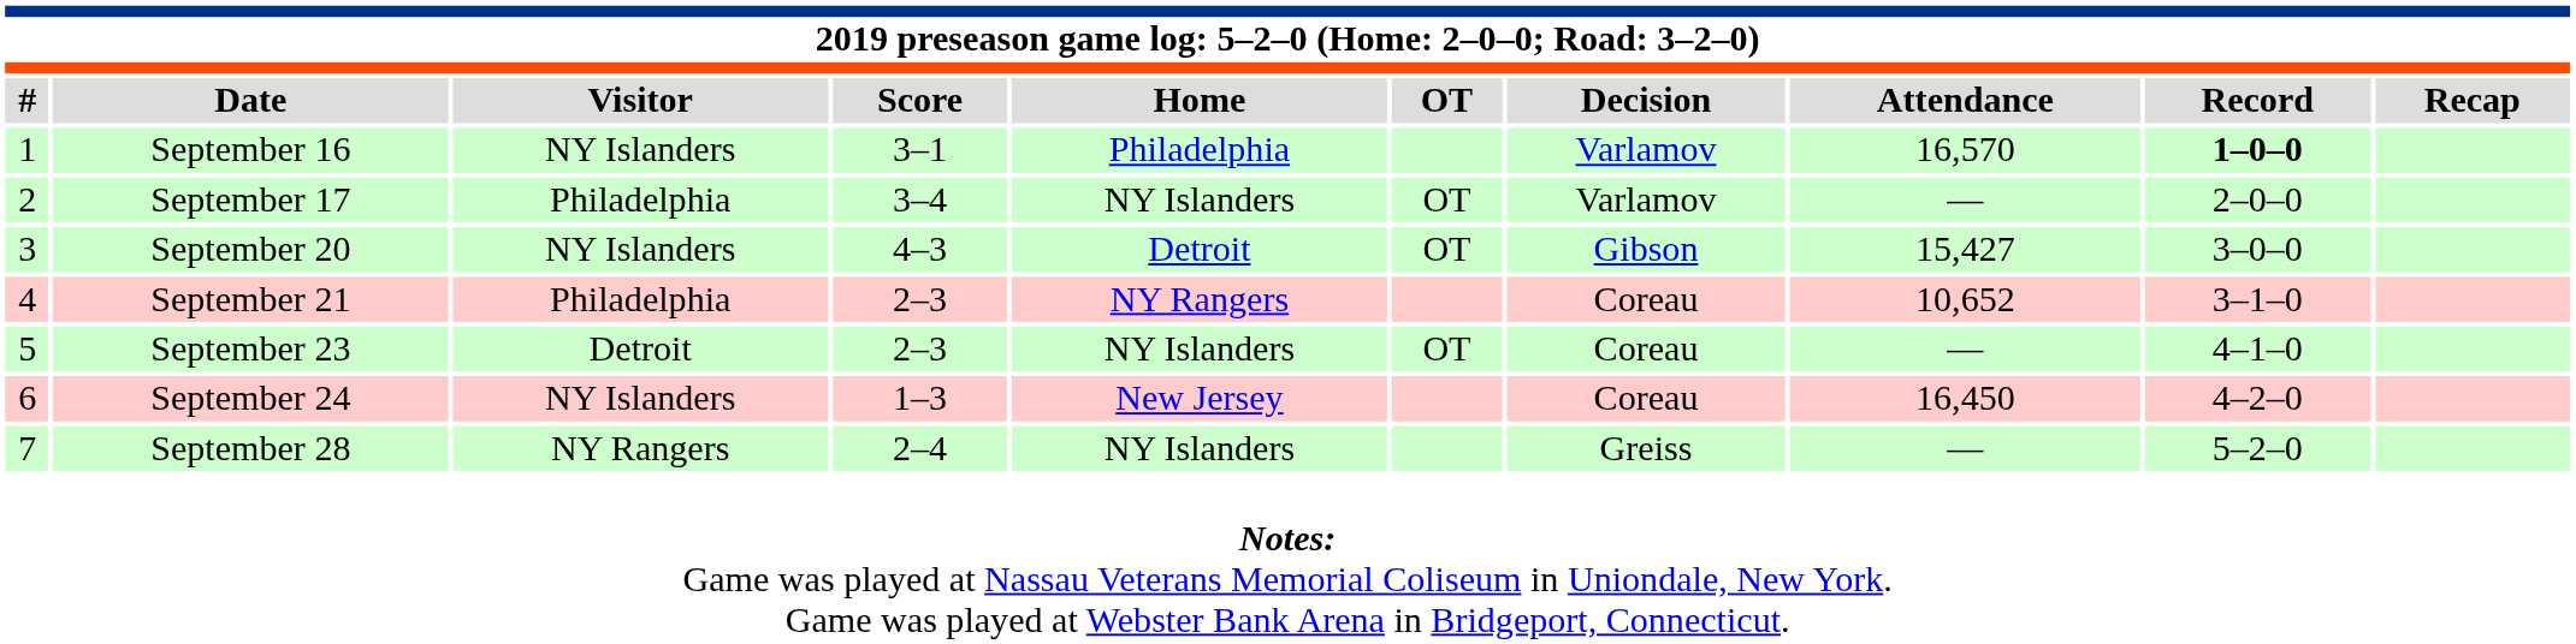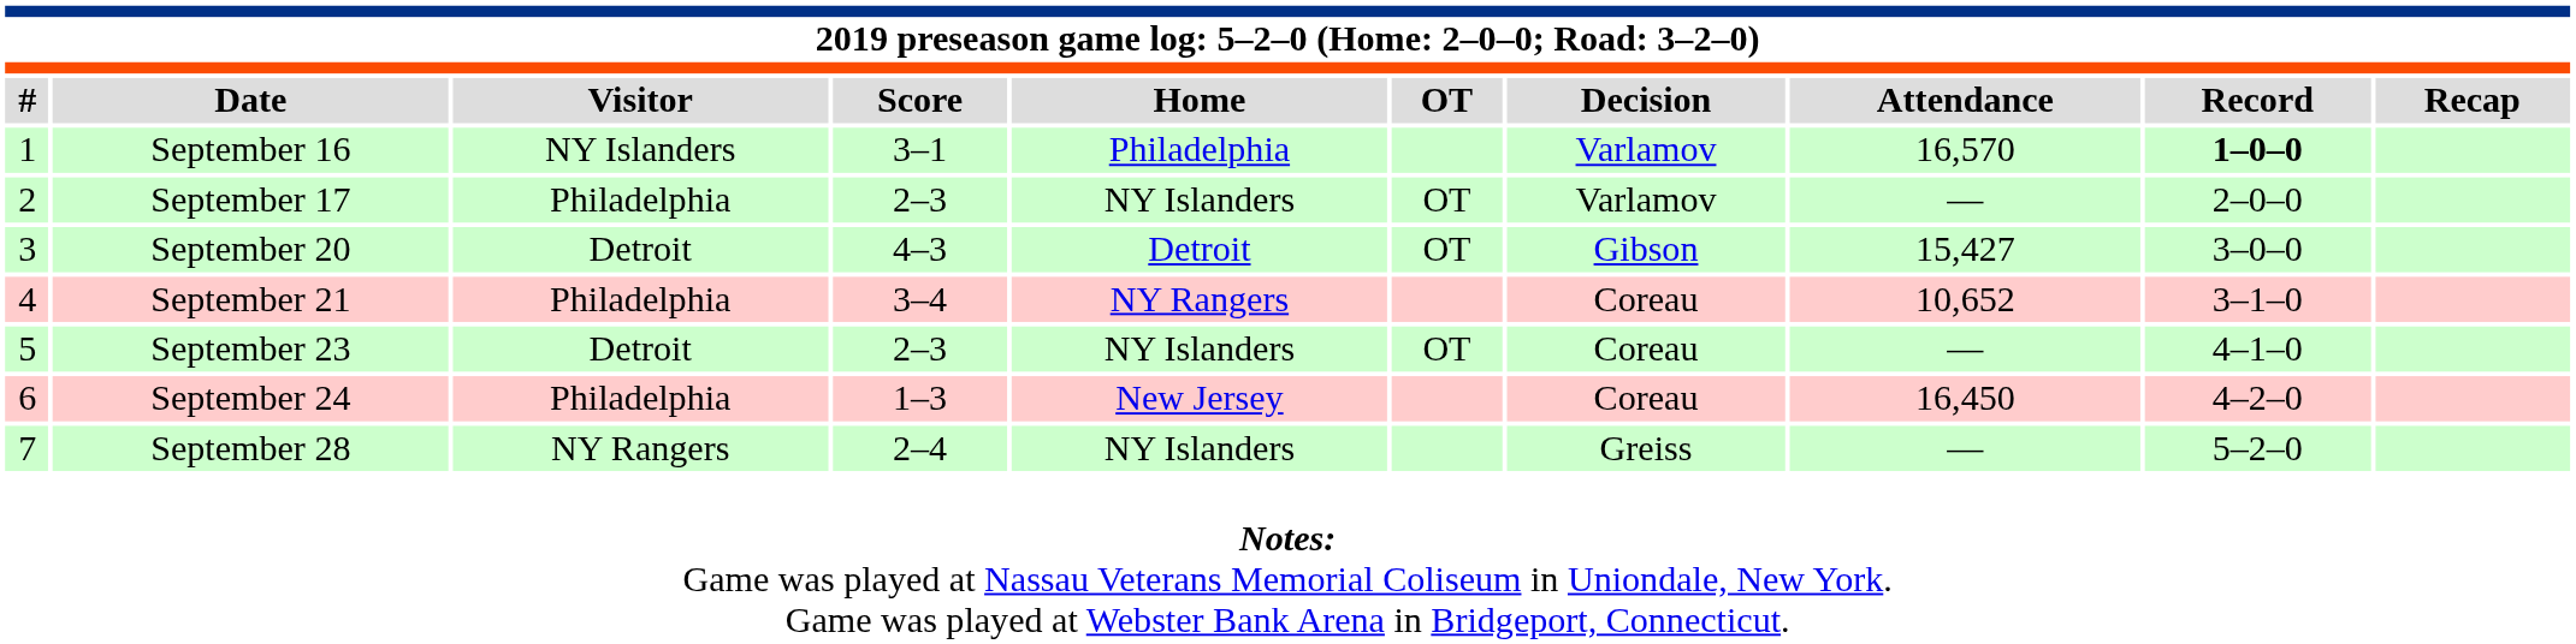September 17 | Score: 3–4 -> 2–3
September 20 | Visitor: NY Islanders -> Detroit
September 21 | Score: 2–3 -> 3–4
September 24 | Visitor: NY Islanders -> Philadelphia
